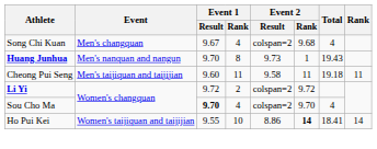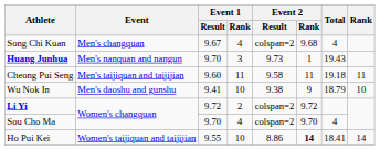Huang Junhua | Event 1 / Rank: 8 -> 3
+ row: Wu Nok In | Men's daoshu and gunshu | 9.41 | 10 | 9.38 | 9 | 18.79 | 10
Sou Cho Ma | Event 1 / Result: bold -> normal
